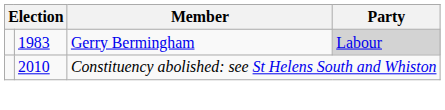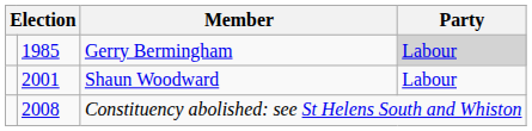Gerry Bermingham | column 2: 1983 -> 1985
+ row: 2001 | Shaun Woodward | Labour
Constituency abolished: see St Helens South and Whiston | column 2: 2010 -> 2008
